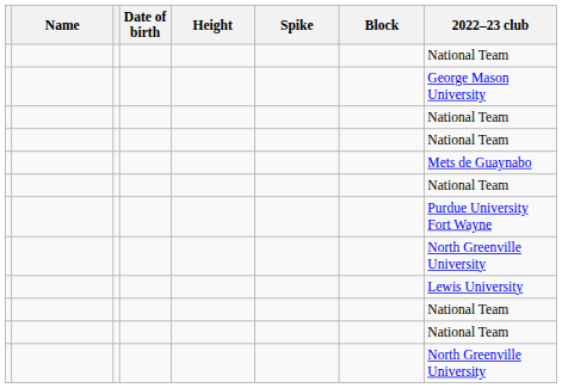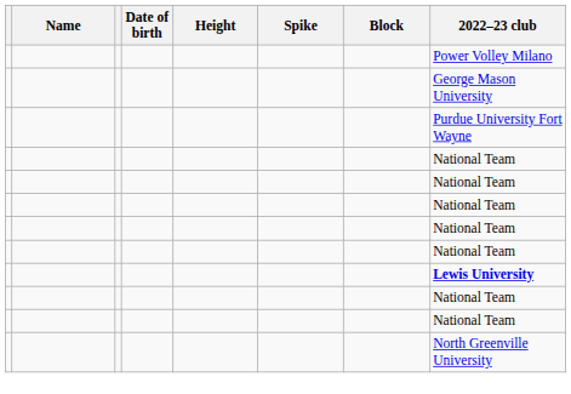row 2 | 2022–23 club: National Team -> Power Volley Milano
row 4 | 2022–23 club: National Team -> Purdue University Fort Wayne
row 6 | 2022–23 club: Mets de Guaynabo -> National Team
row 8 | 2022–23 club: Purdue University Fort Wayne -> National Team
row 9 | 2022–23 club: North Greenville University -> National Team
row 10 | 2022–23 club: normal -> bold
